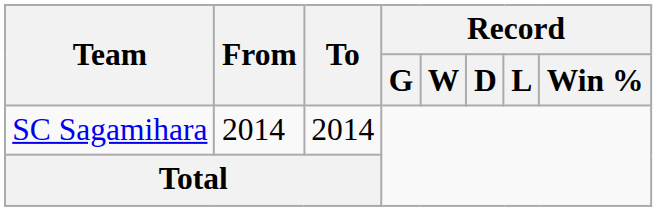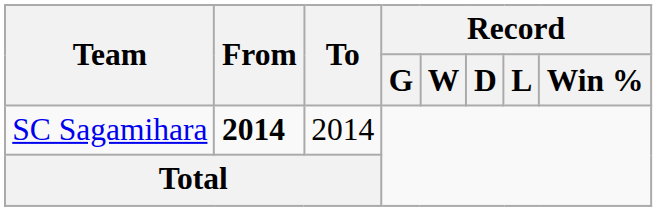SC Sagamihara | From: normal -> bold
